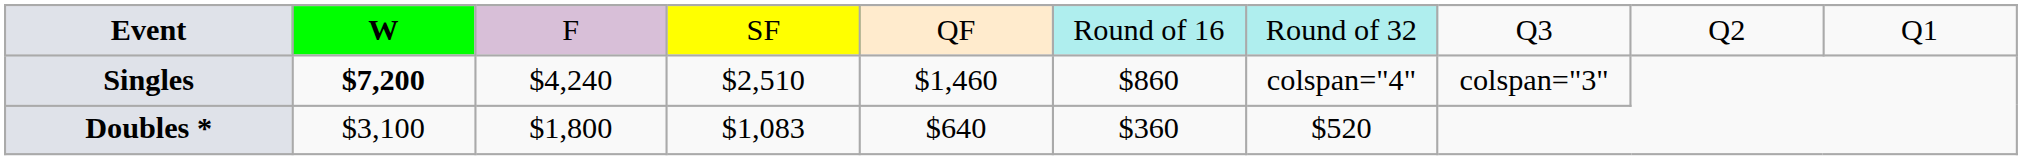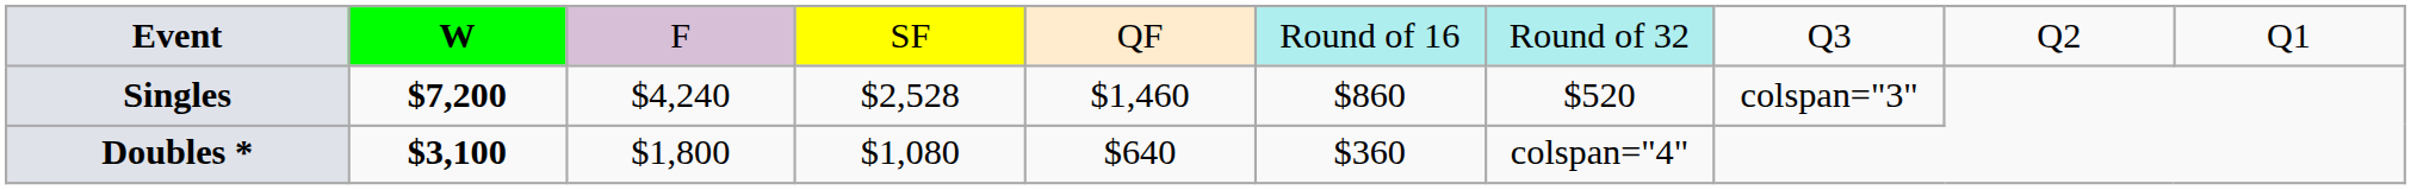Singles | column 4: $2,510 -> $2,528
Singles | column 7: colspan="4" -> $520
Doubles * | column 2: normal -> bold
Doubles * | column 4: $1,083 -> $1,080
Doubles * | column 7: $520 -> colspan="4"
